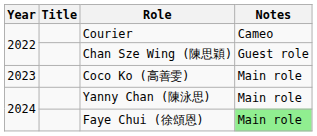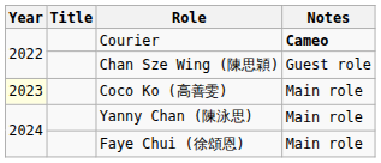Courier | Notes: normal -> bold
Coco Ko (高善雯) | Year: no background -> lightyellow background
Faye Chui (徐頌恩) | Notes: lightgreen background -> no background
